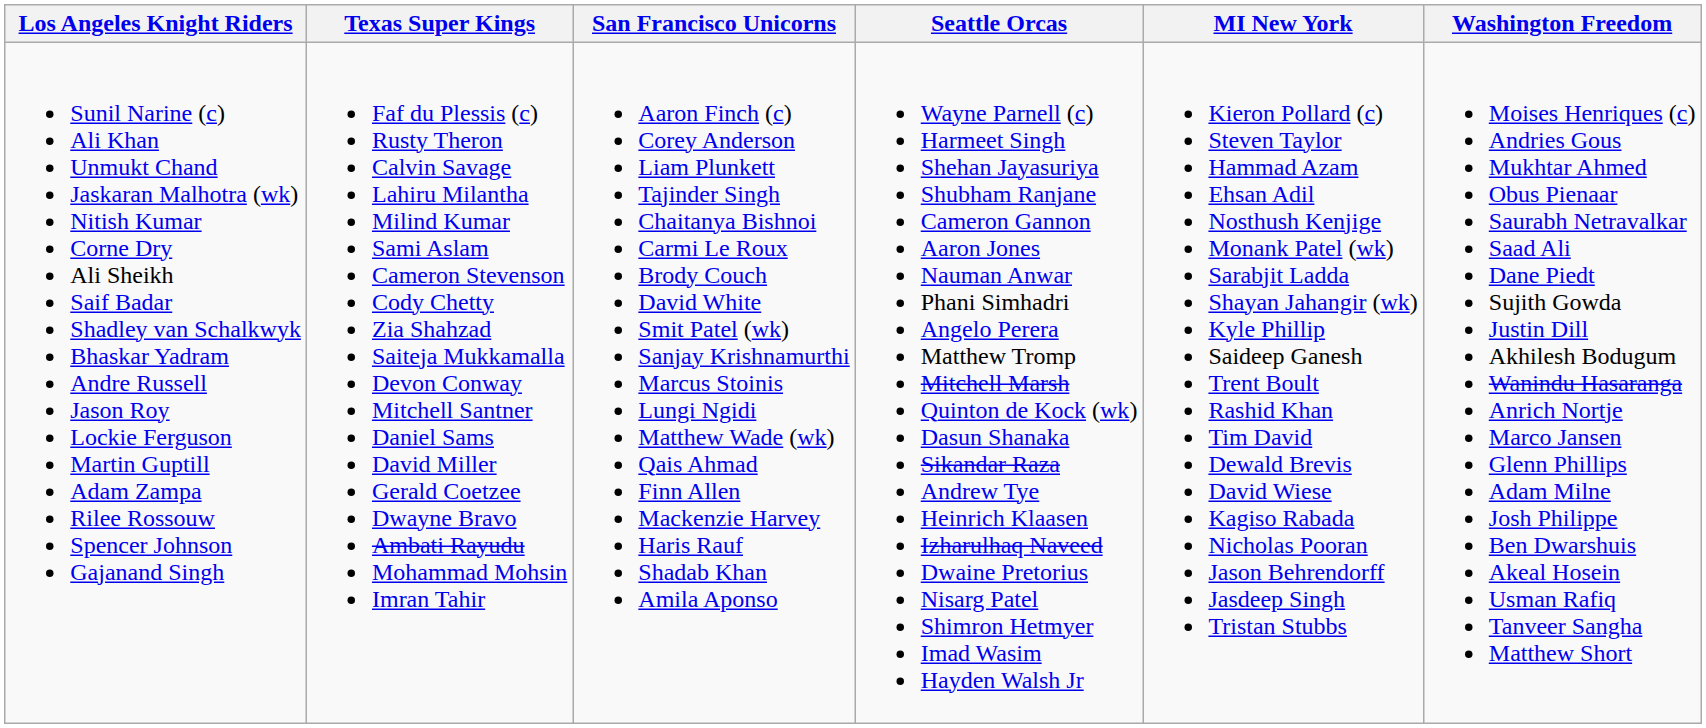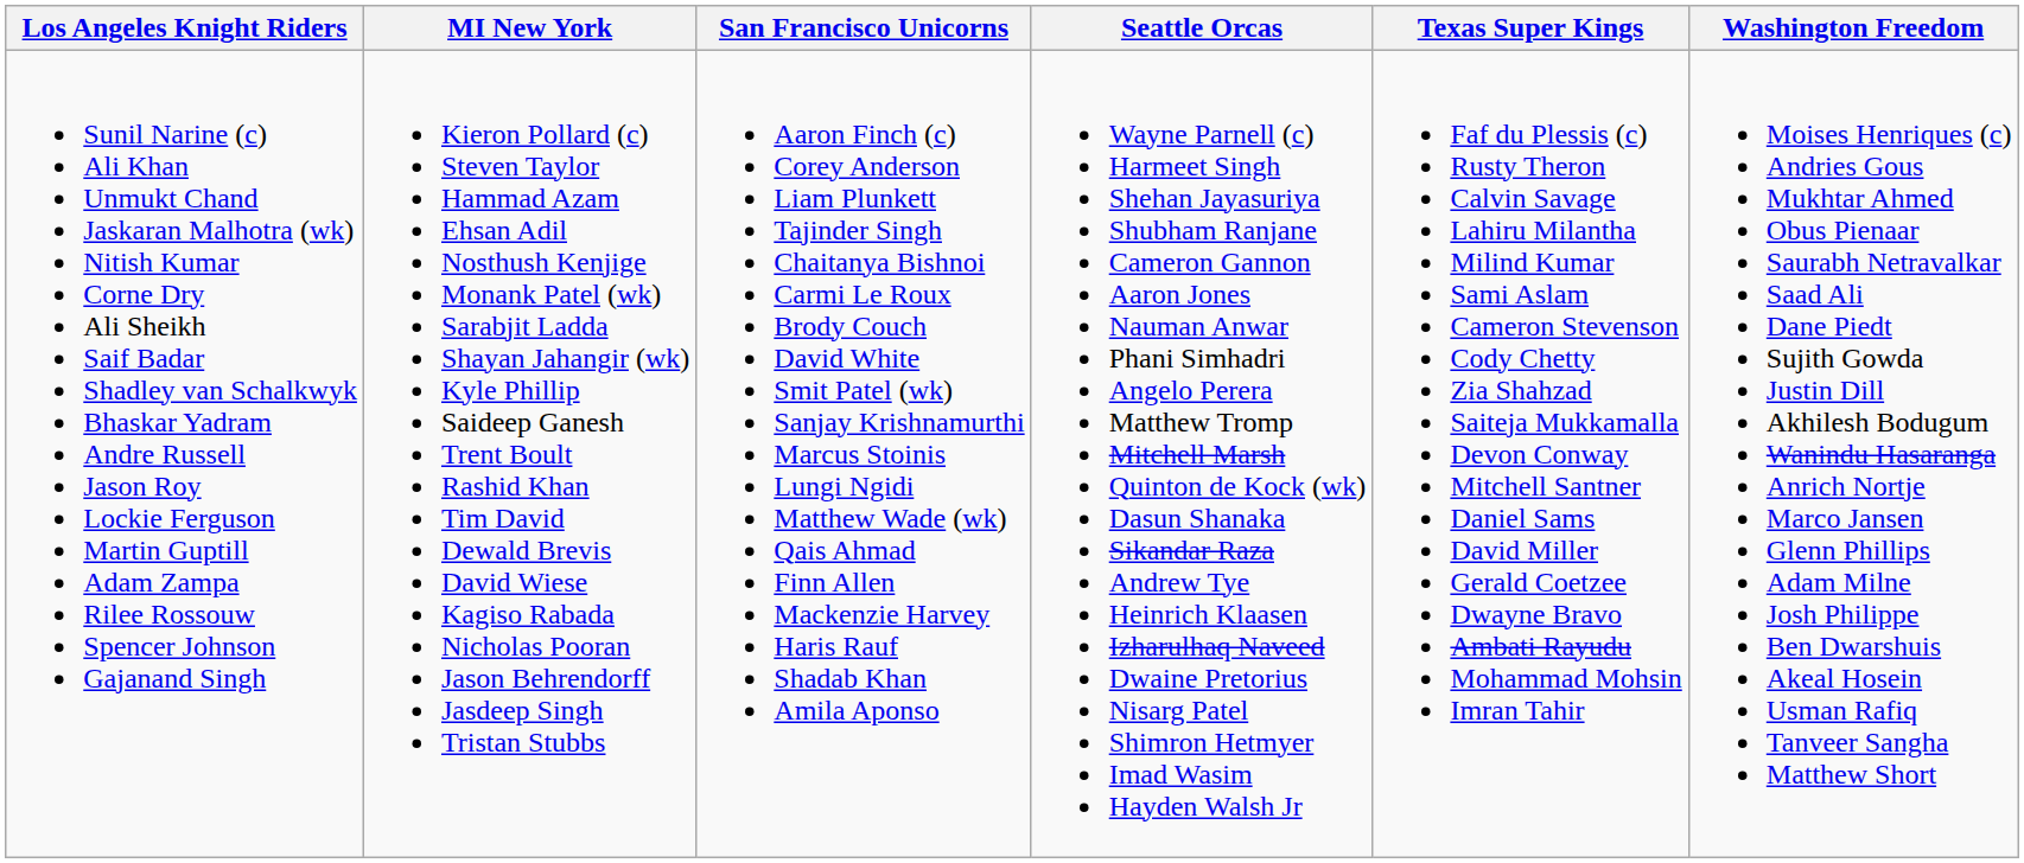columns swapped: MI New York <-> Texas Super Kings
